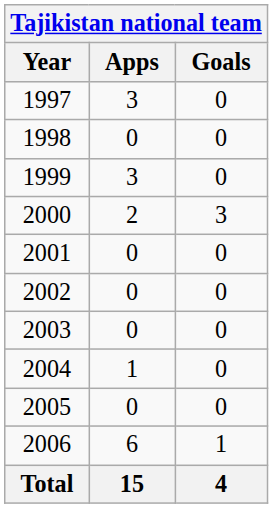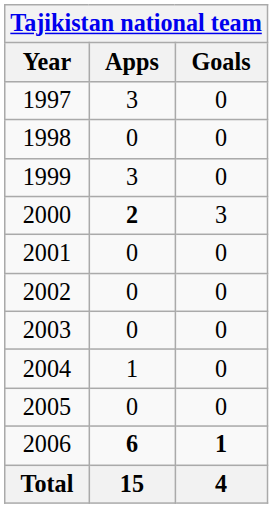2000 | Apps: normal -> bold
2006 | Apps: normal -> bold
2006 | Goals: normal -> bold
